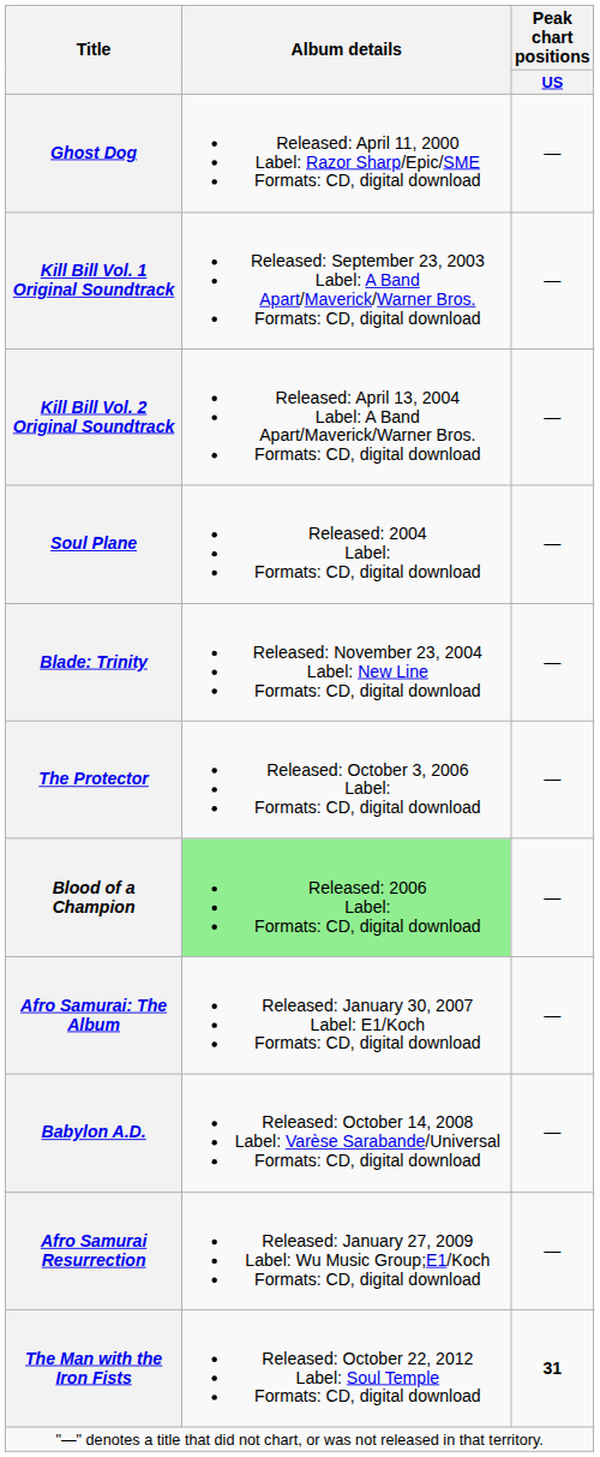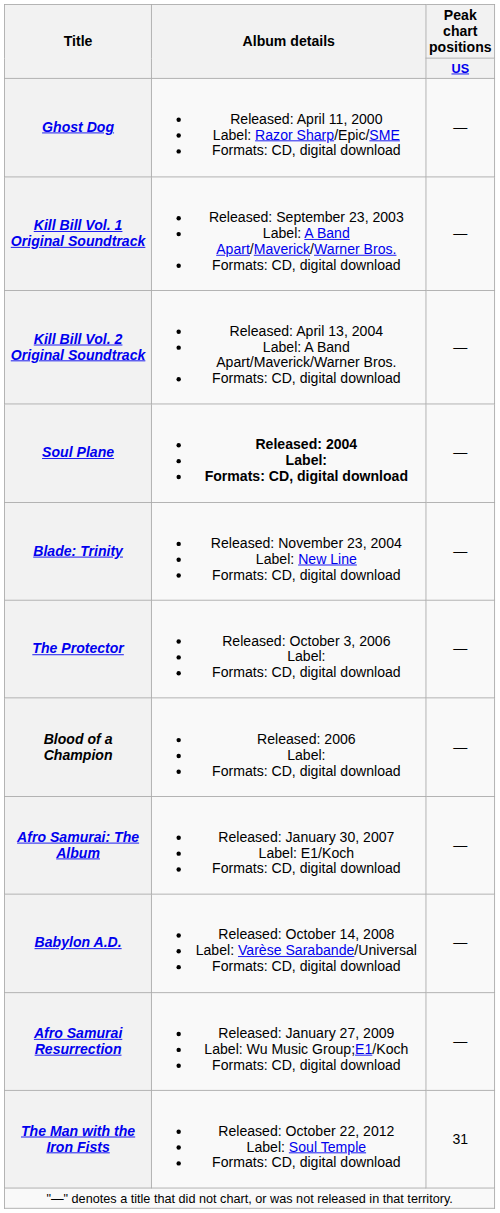Soul Plane | Album details: normal -> bold
Blood of a Champion | Album details: lightgreen background -> no background
The Man with the Iron Fists | Peak chart positions / US: bold -> normal
